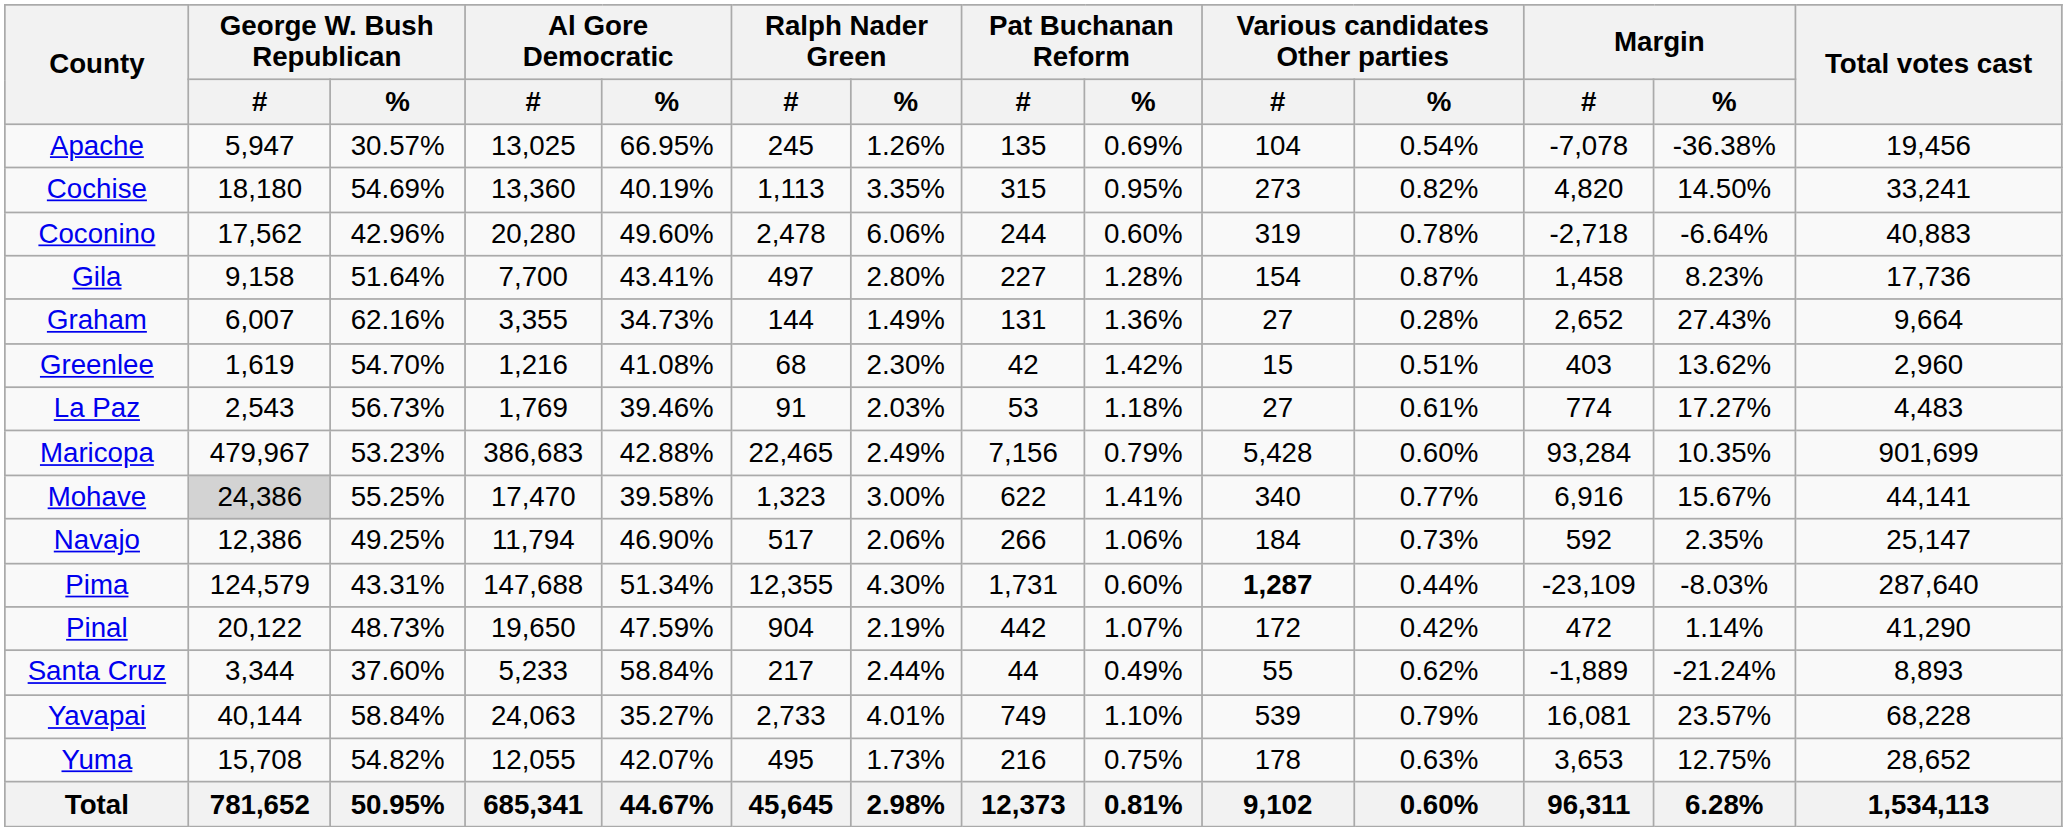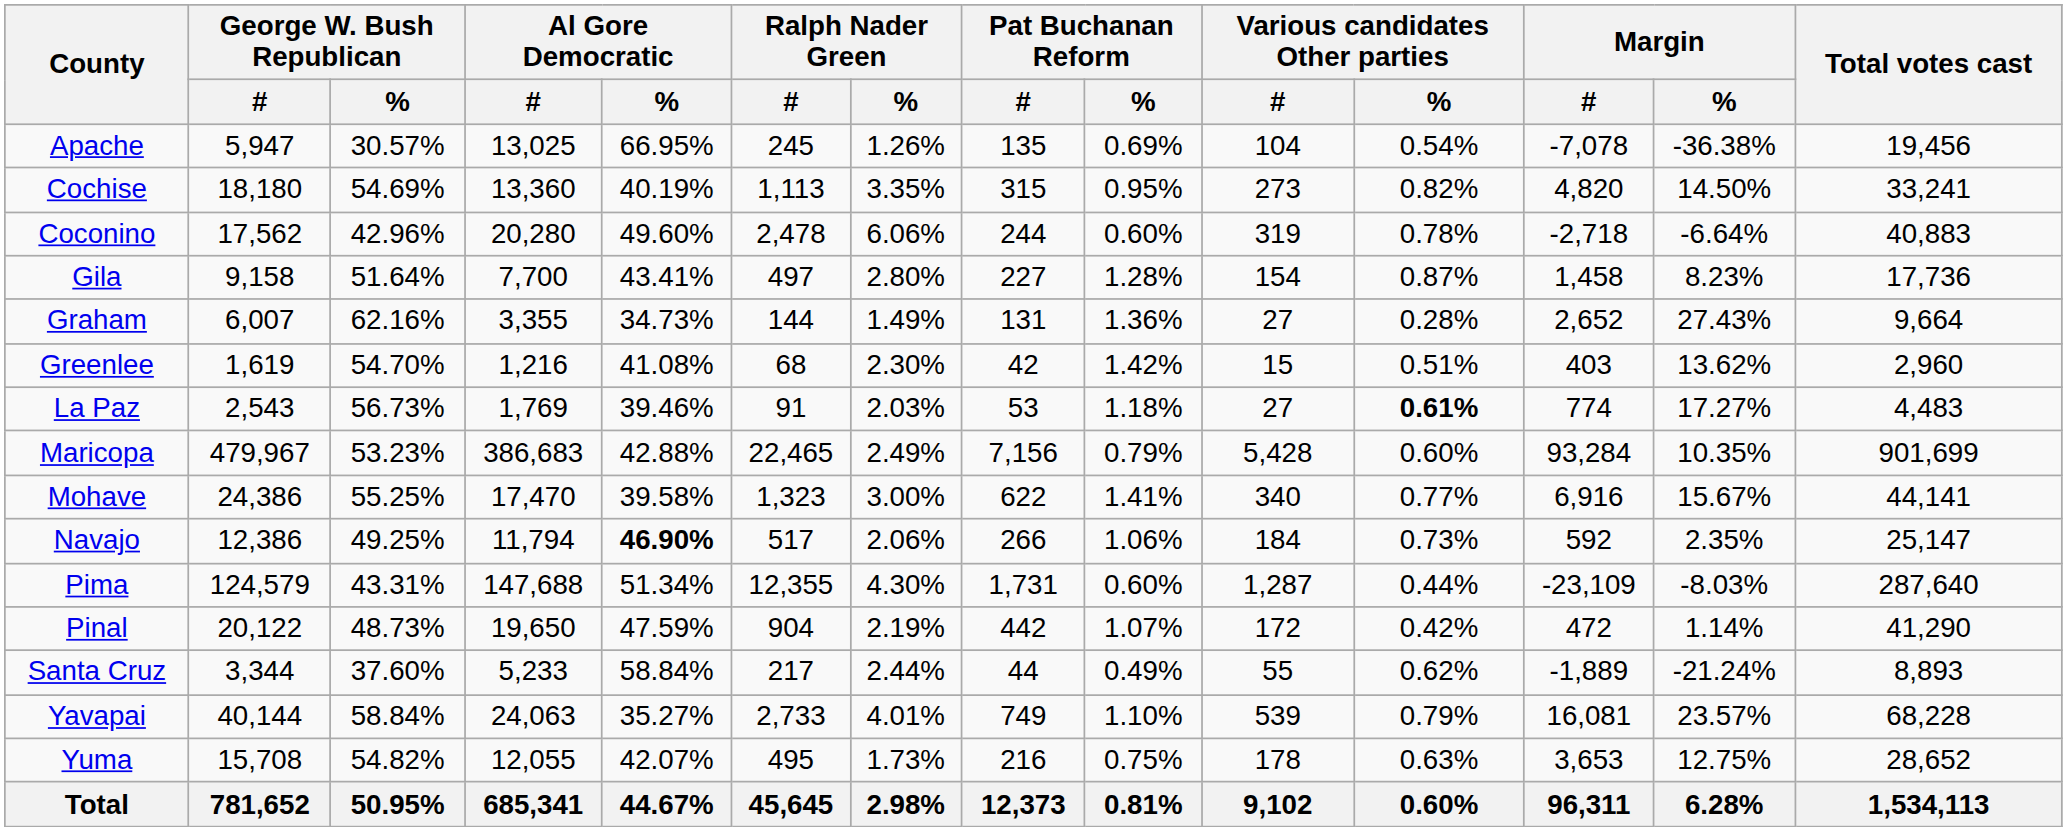La Paz | Various candidates Other parties / %: normal -> bold
Mohave | George W. Bush Republican / #: lightgrey background -> no background
Navajo | Al Gore Democratic / %: normal -> bold
Pima | Various candidates Other parties / #: bold -> normal
